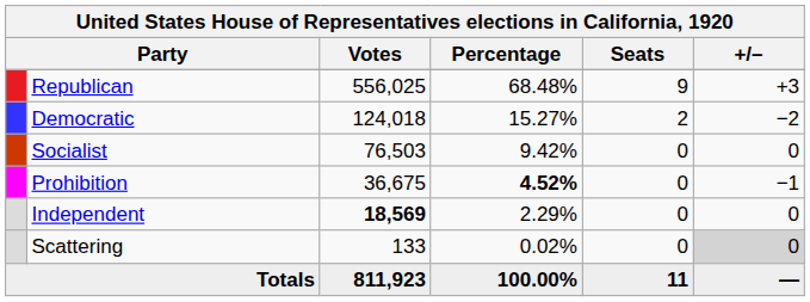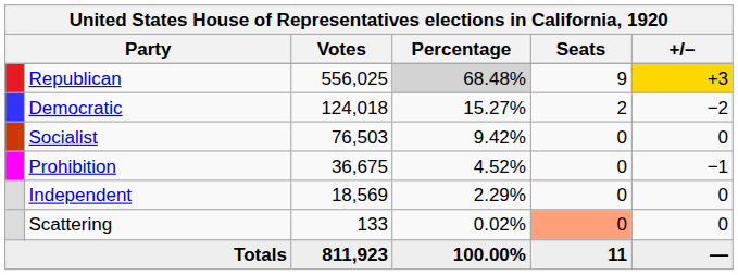Republican | Percentage: no background -> lightgrey background
Republican | +/–: no background -> gold background
Prohibition | Percentage: bold -> normal
Independent | Votes: bold -> normal
Scattering | Seats: no background -> lightsalmon background
Scattering | +/–: lightgrey background -> no background
